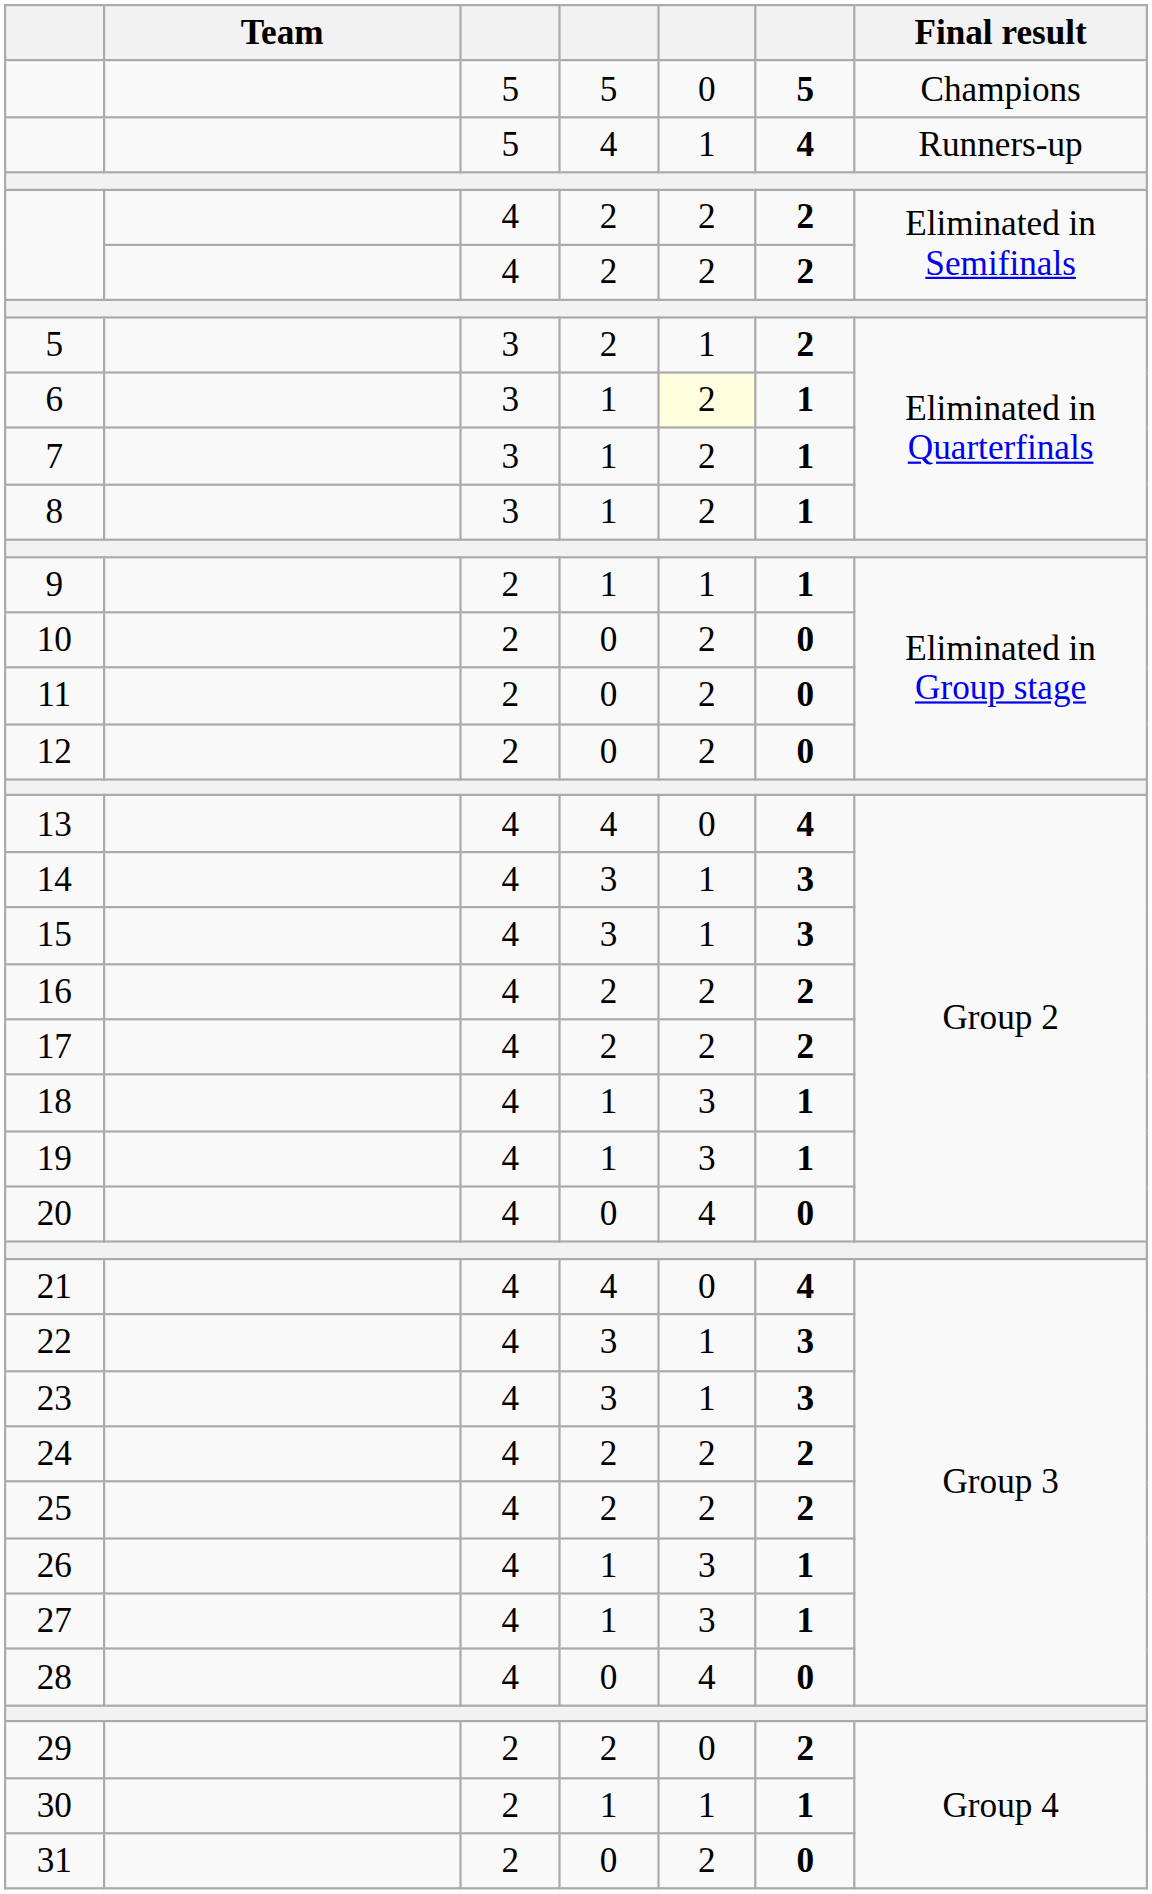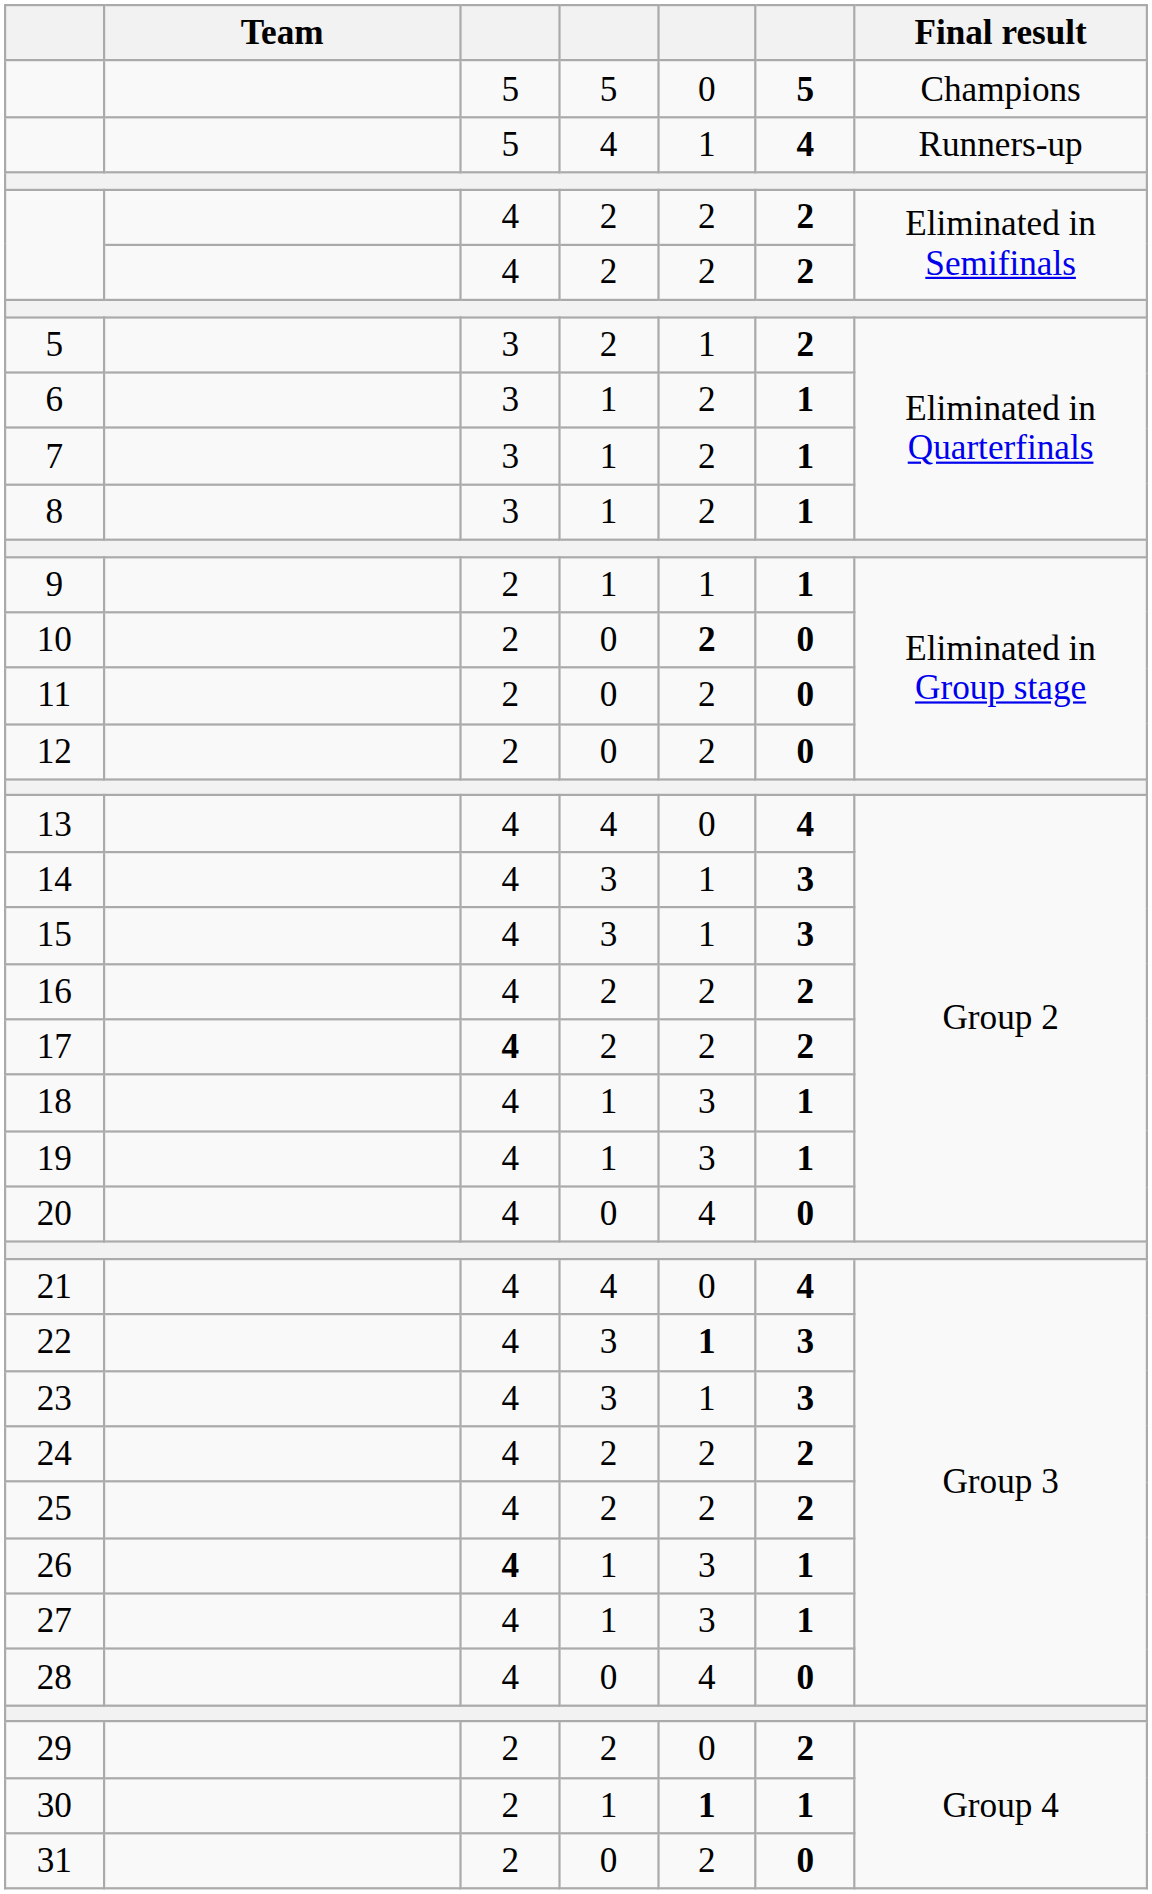6 | column 5: lightyellow background -> no background
10 | column 5: normal -> bold
17 | column 3: normal -> bold
22 | column 5: normal -> bold
26 | column 3: normal -> bold
30 | column 5: normal -> bold
